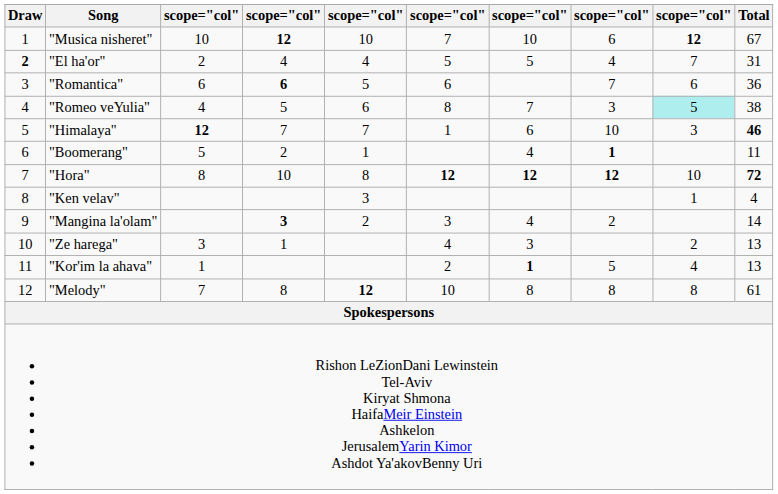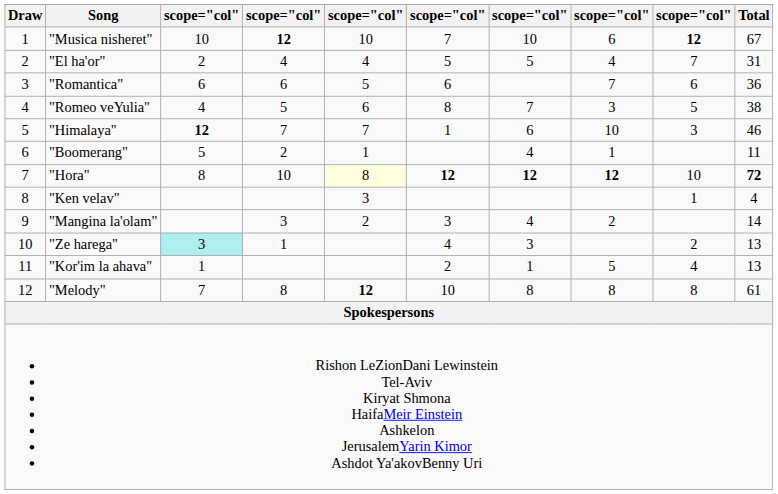"El ha'or" | Draw: bold -> normal
"Romantica" | column 4: bold -> normal
"Romeo veYulia" | column 9: paleturquoise background -> no background
"Himalaya" | Total: bold -> normal
"Boomerang" | column 8: bold -> normal
"Hora" | column 5: no background -> lightyellow background
"Mangina la'olam" | column 4: bold -> normal
"Ze harega" | column 3: no background -> paleturquoise background
"Kor'im la ahava" | column 7: bold -> normal
